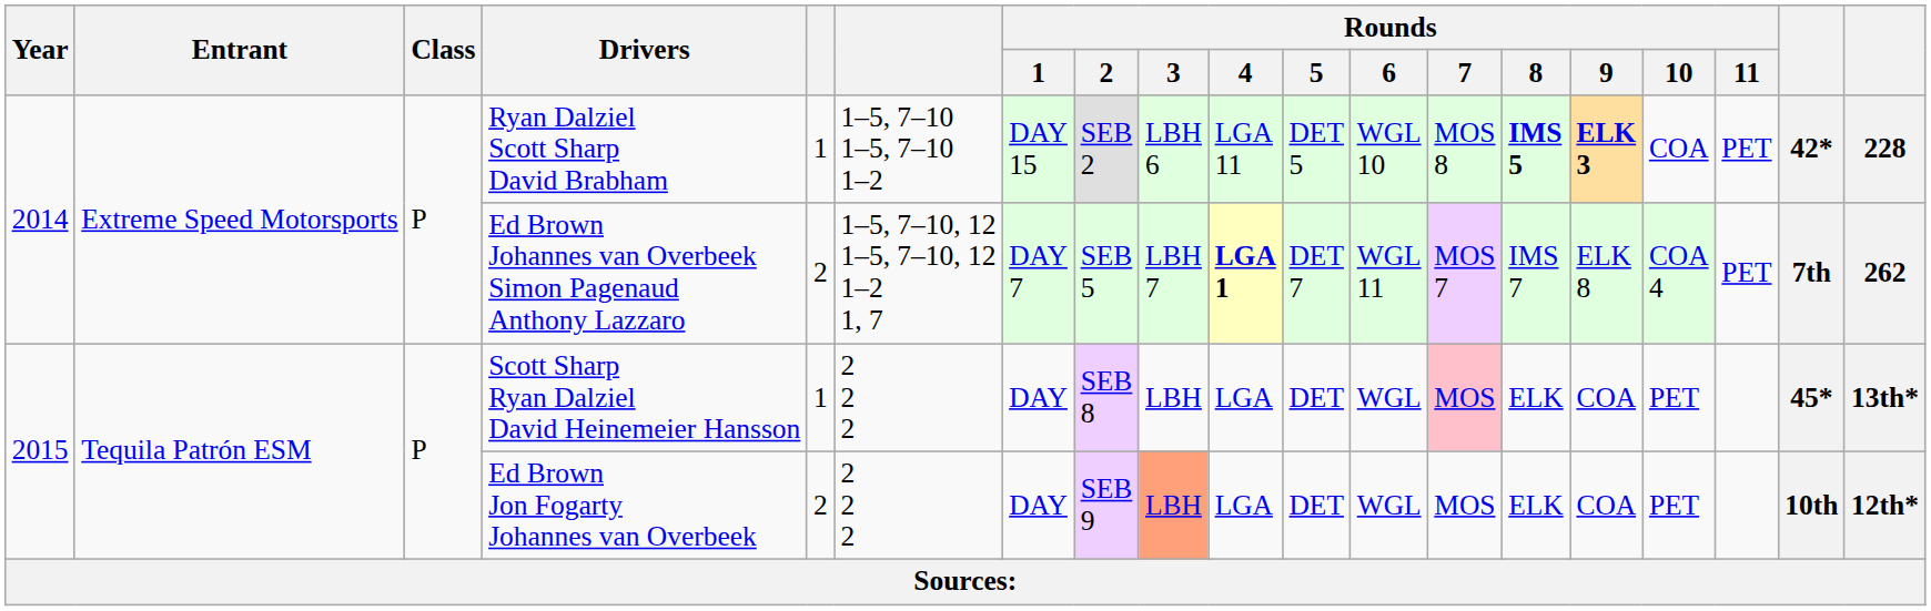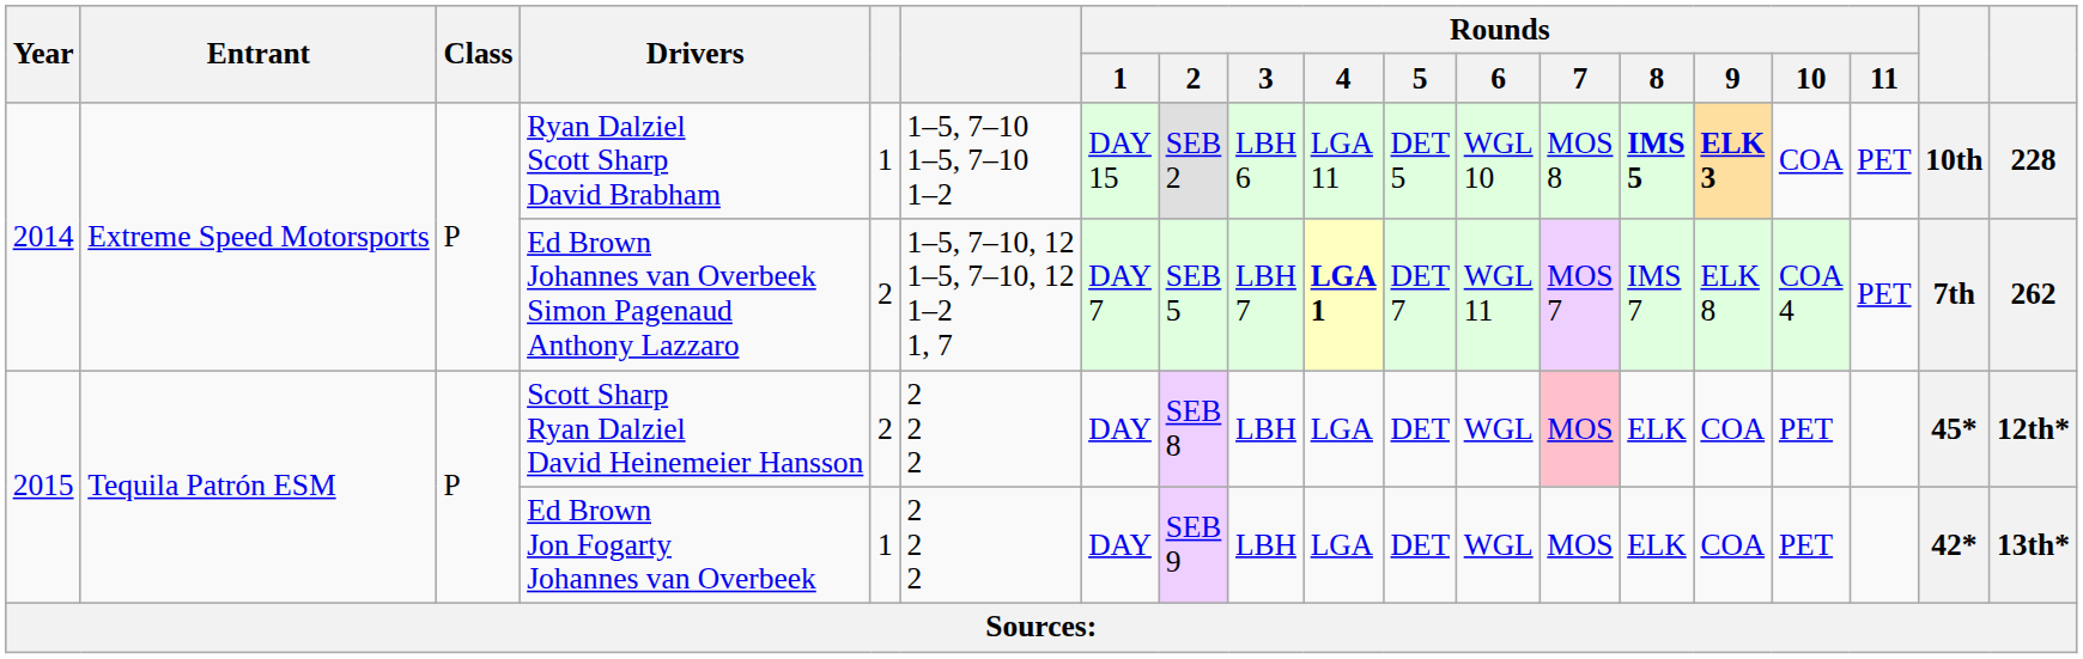Ryan Dalziel Scott Sharp David Brabham | column 18: 42* -> 10th
Scott Sharp Ryan Dalziel David Heinemeier Hansson | column 5: 1 -> 2
Scott Sharp Ryan Dalziel David Heinemeier Hansson | column 19: 13th* -> 12th*
Ed Brown Jon Fogarty Johannes van Overbeek | column 5: 2 -> 1
Ed Brown Jon Fogarty Johannes van Overbeek | Rounds / 3: lightsalmon background -> no background
Ed Brown Jon Fogarty Johannes van Overbeek | column 18: 10th -> 42*
Ed Brown Jon Fogarty Johannes van Overbeek | column 19: 12th* -> 13th*
